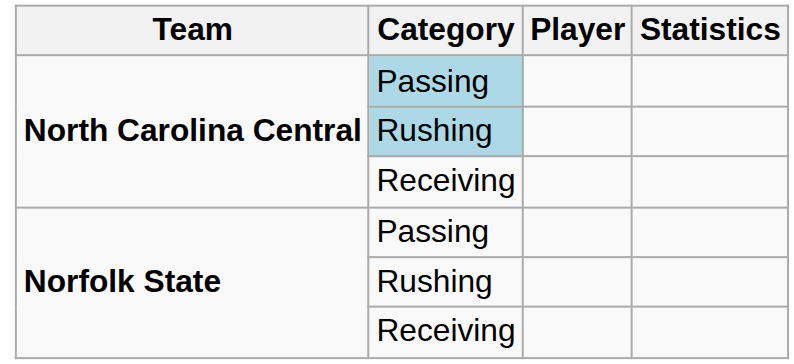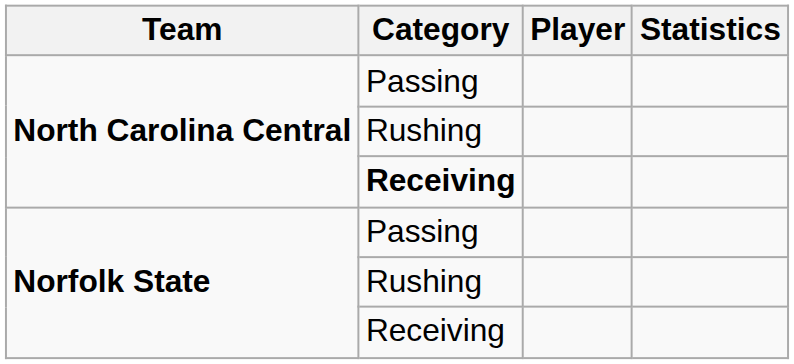North Carolina Central / Passing | Category: lightblue background -> no background
North Carolina Central / Rushing | Category: lightblue background -> no background
North Carolina Central / Receiving | Category: normal -> bold
